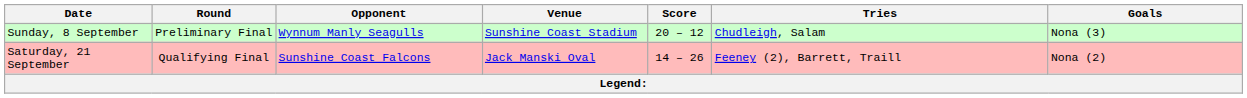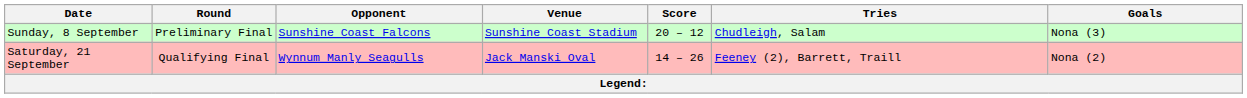Sunday, 8 September | Opponent: Wynnum Manly Seagulls -> Sunshine Coast Falcons
Saturday, 21 September | Opponent: Sunshine Coast Falcons -> Wynnum Manly Seagulls
